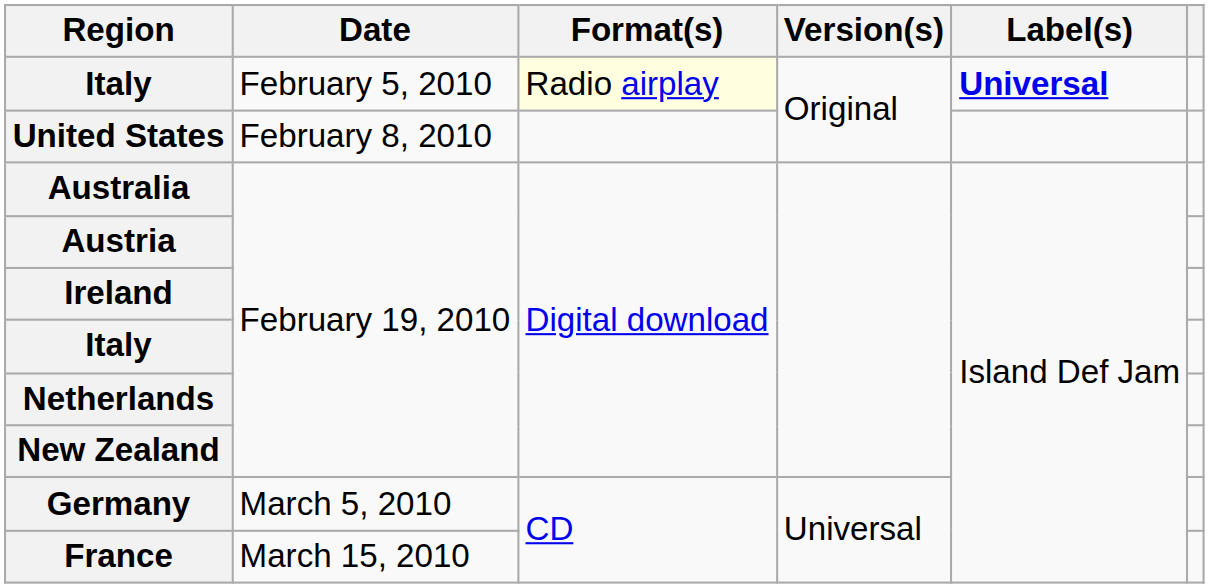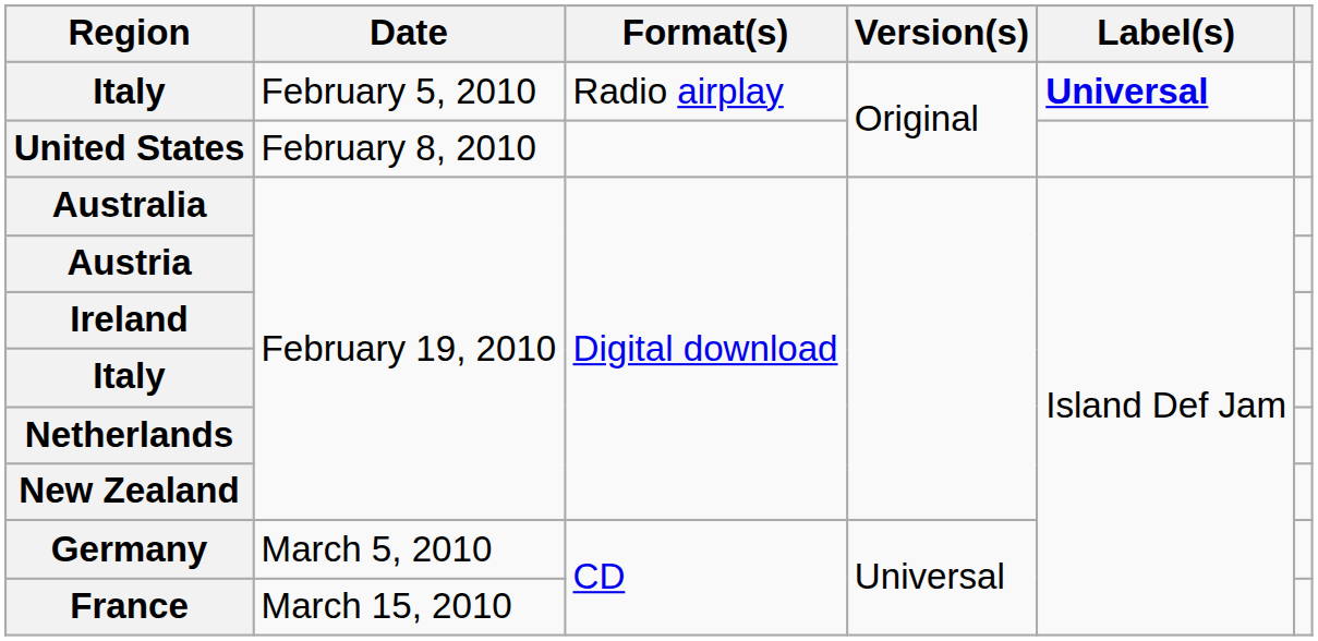Italy / February 5, 2010 | Format(s): lightyellow background -> no background
